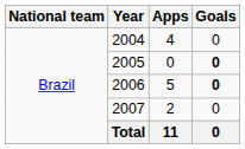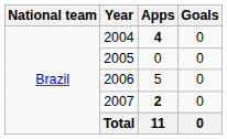2004 | Apps: normal -> bold
2005 | Goals: bold -> normal
2006 | Goals: bold -> normal
2007 | Apps: normal -> bold
